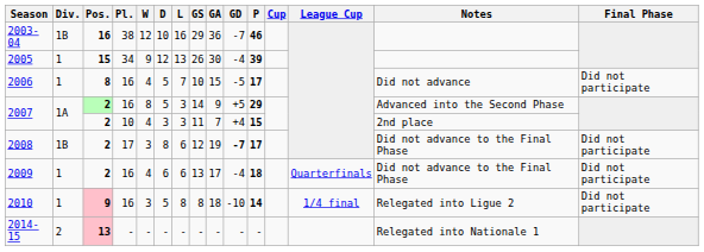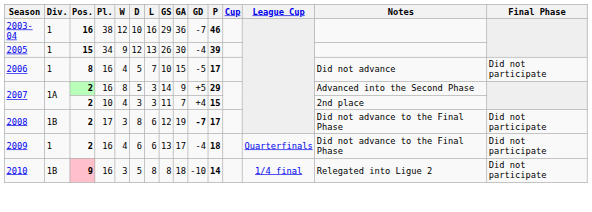2003-04 | Div.: 1B -> 1
2010 | Div.: 1 -> 1B
- row: 2014-15 | 2 | 13 | - | - | - | - | - | - | - | - | Relegated into Nationale 1
